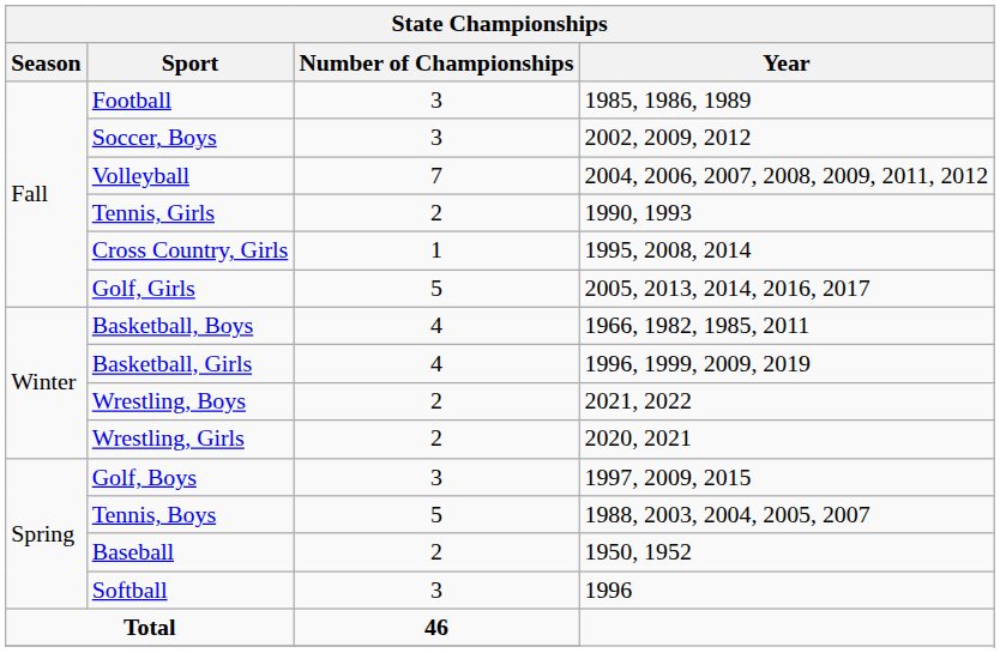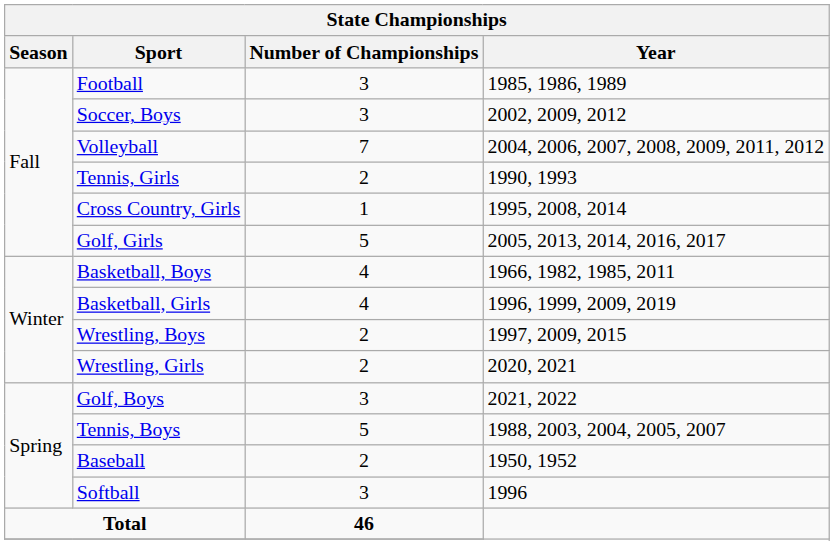Wrestling, Boys | Year: 2021, 2022 -> 1997, 2009, 2015
Golf, Boys | Year: 1997, 2009, 2015 -> 2021, 2022
